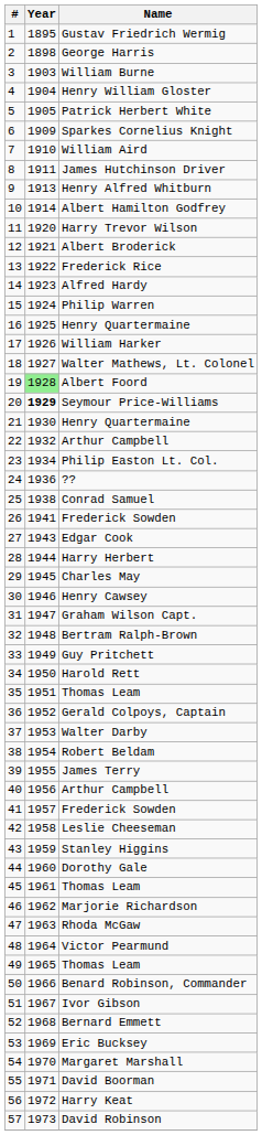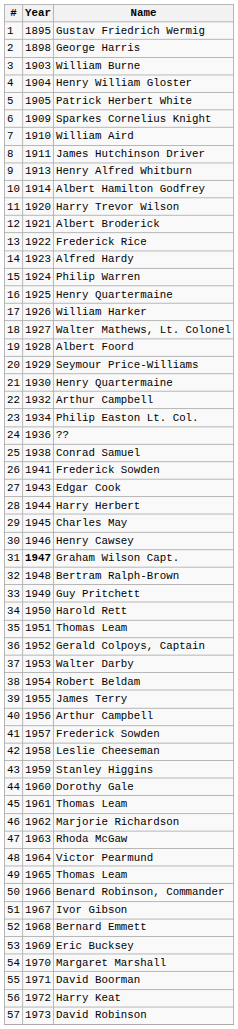Albert Foord | Year: lightgreen background -> no background
Seymour Price-Williams | Year: bold -> normal
Graham Wilson Capt. | Year: normal -> bold
